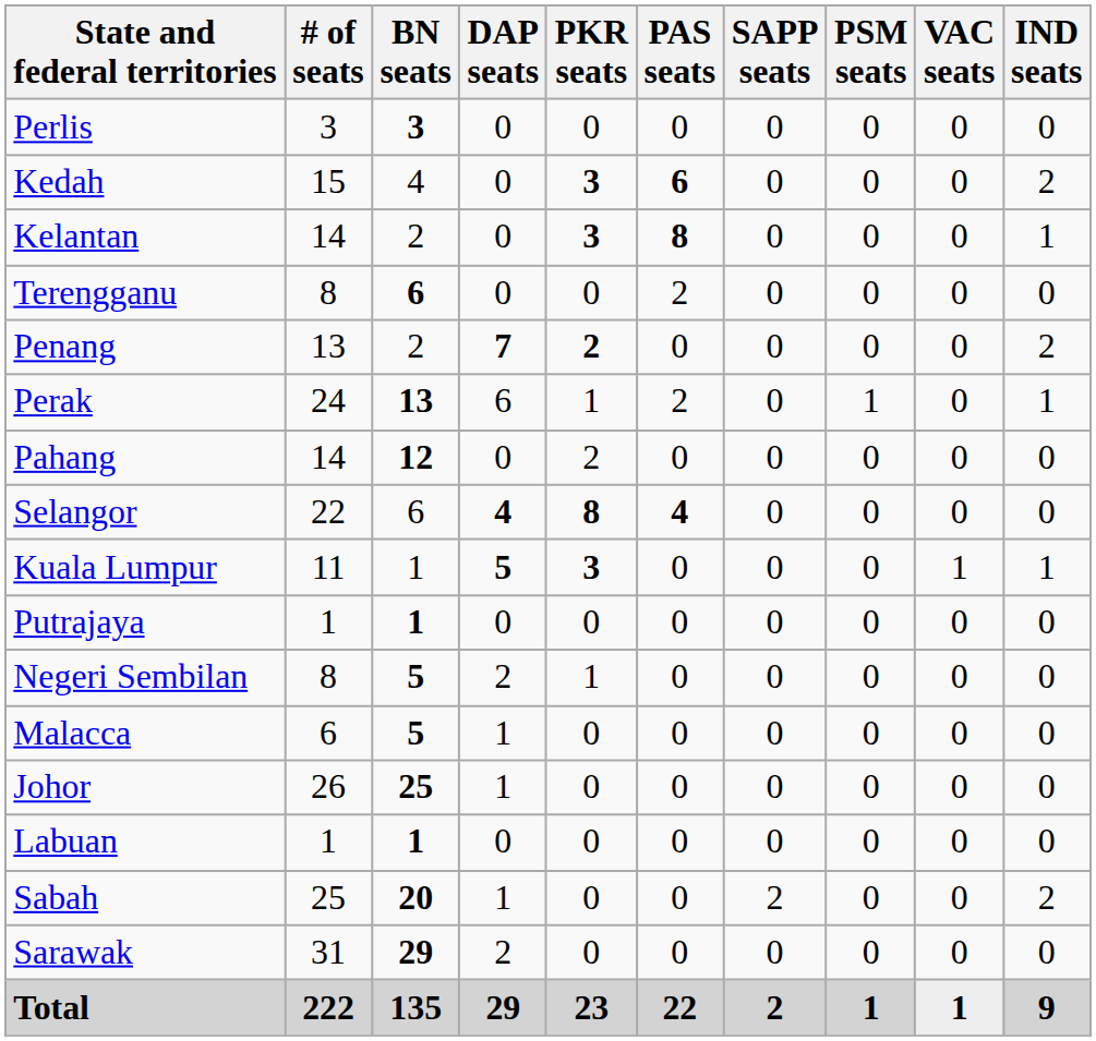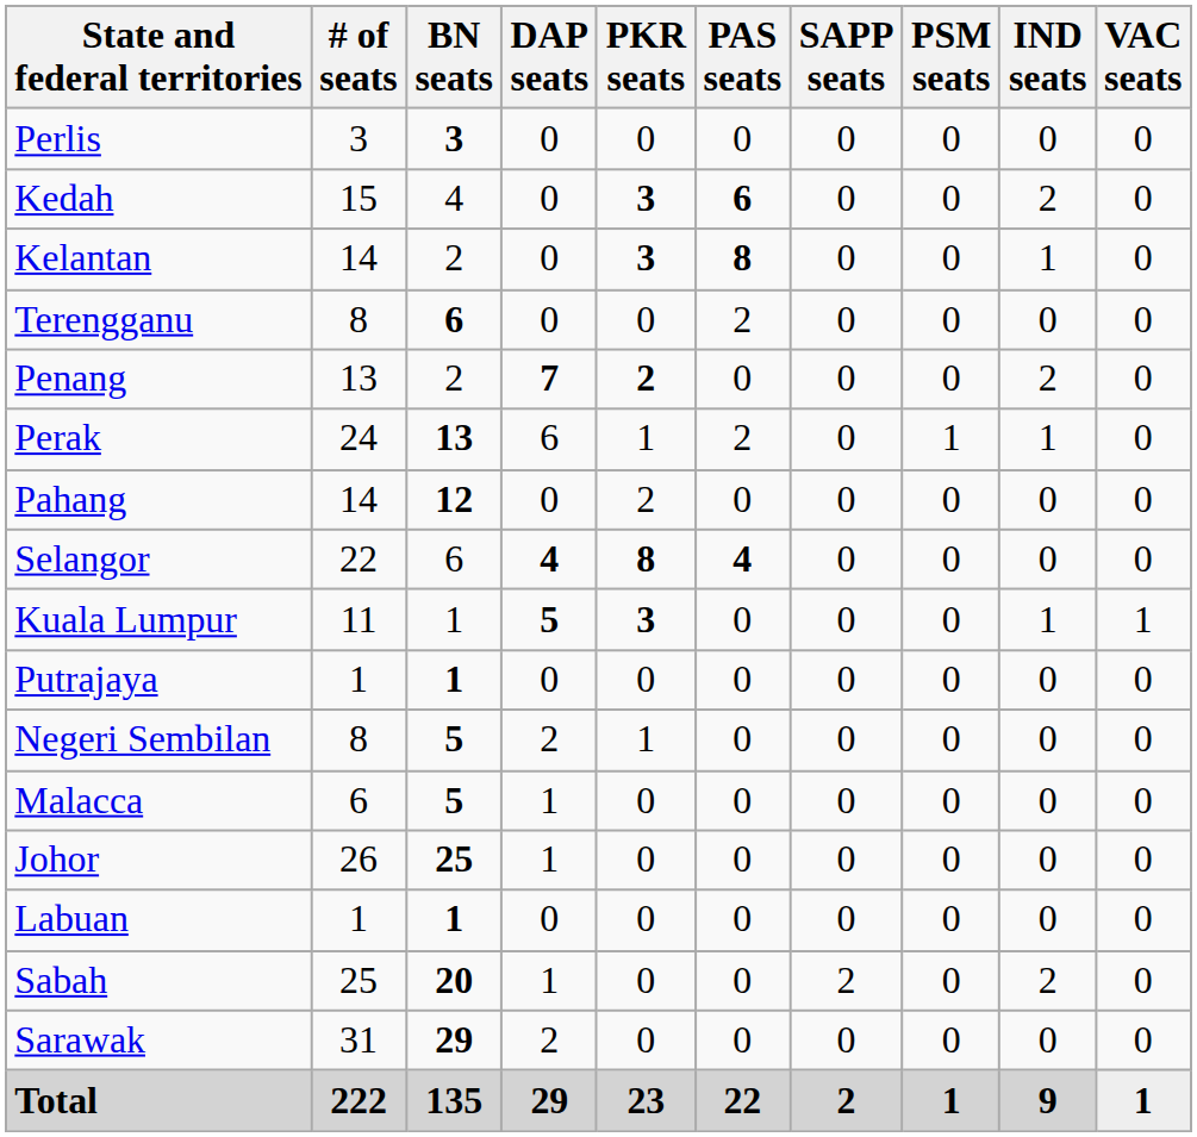columns swapped: IND seats <-> VAC seats
